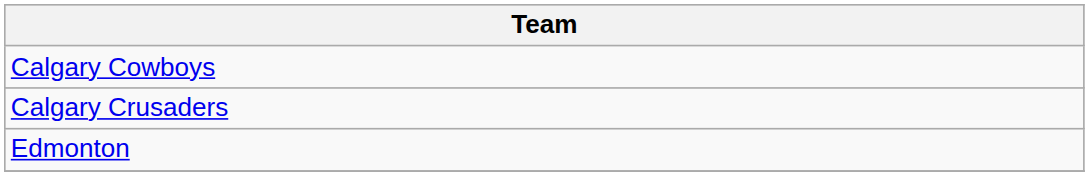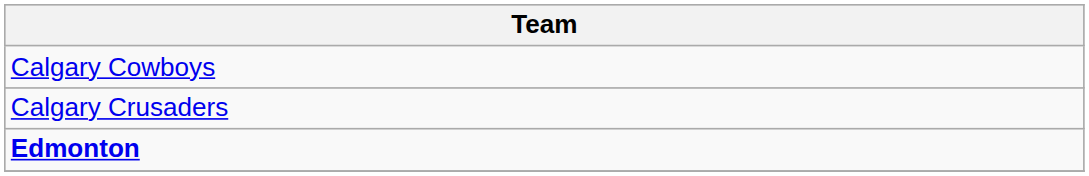row 4 | column 1: normal -> bold
